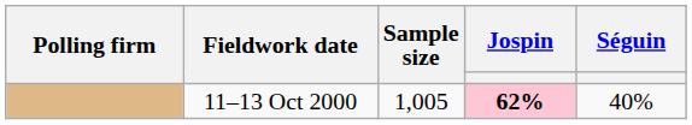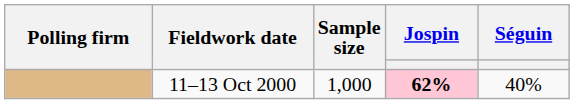11–13 Oct 2000 | Sample size: 1,005 -> 1,000
